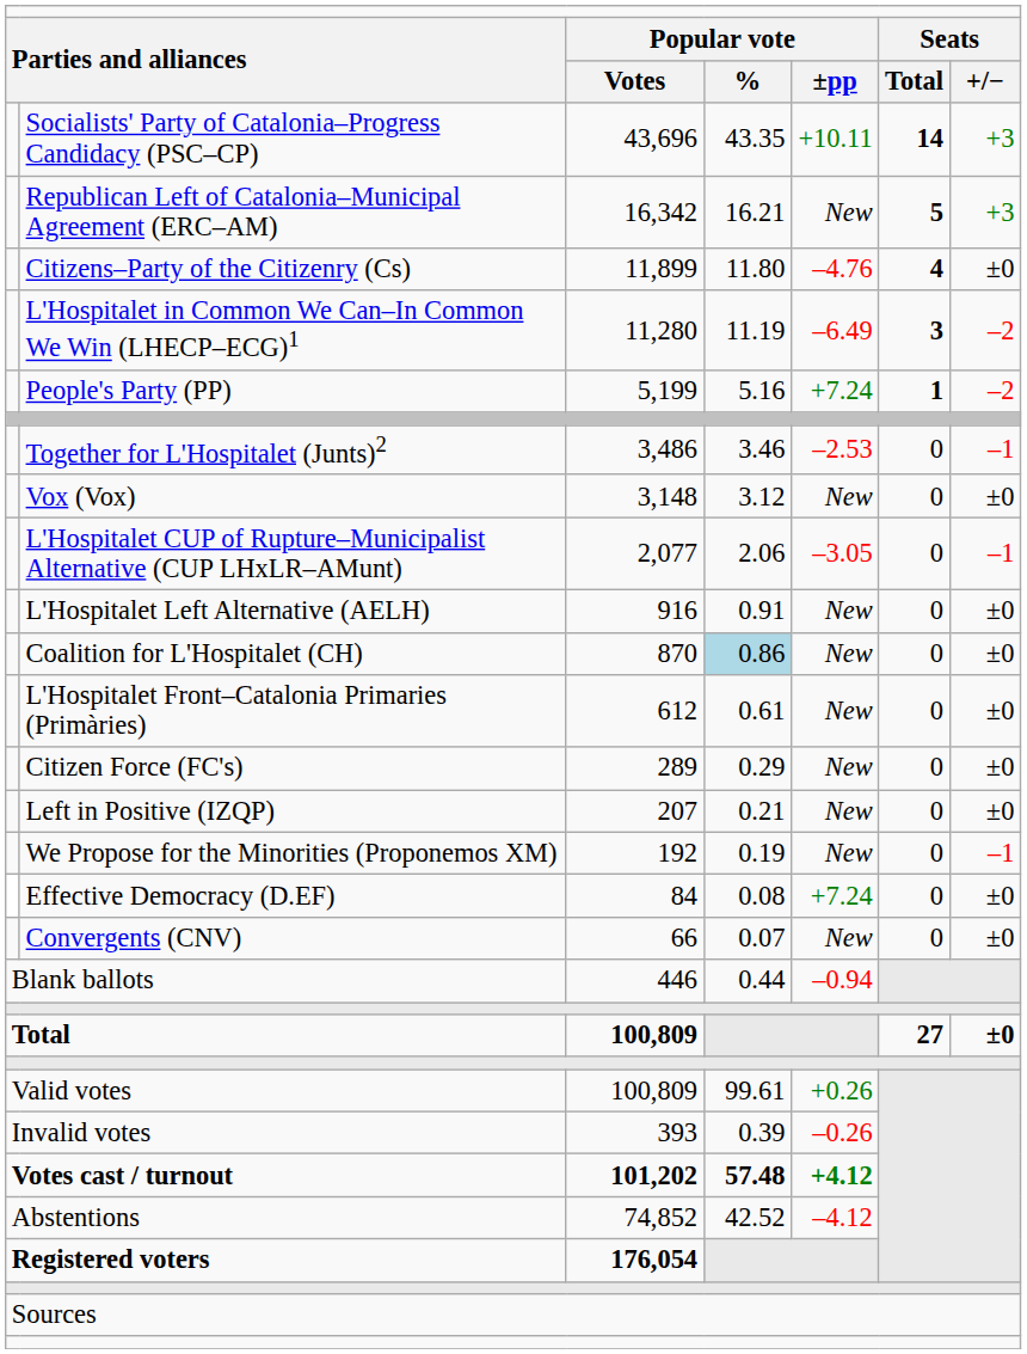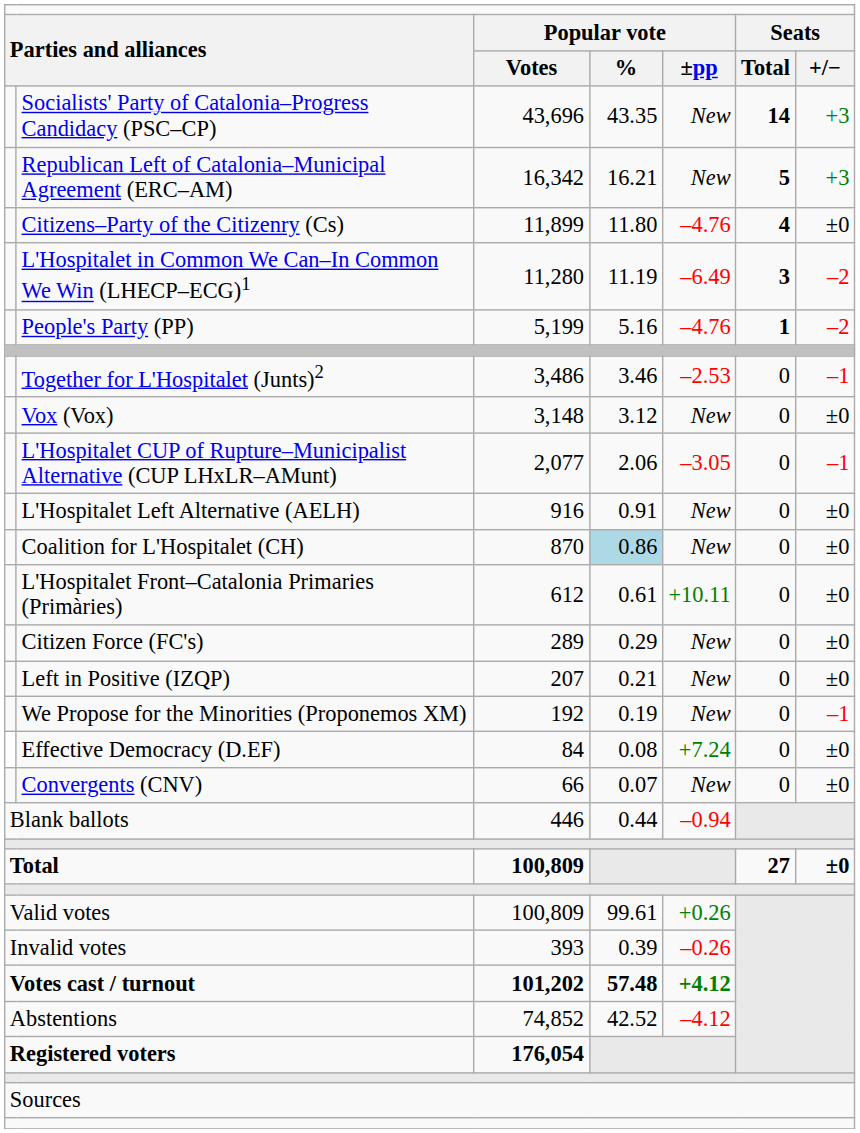Socialists' Party of Catalonia–Progress Candidacy (PSC–CP) | column 5: +10.11 -> New
People's Party (PP) | column 5: +7.24 -> –4.76
L'Hospitalet Front–Catalonia Primaries (Primàries) | column 5: New -> +10.11
